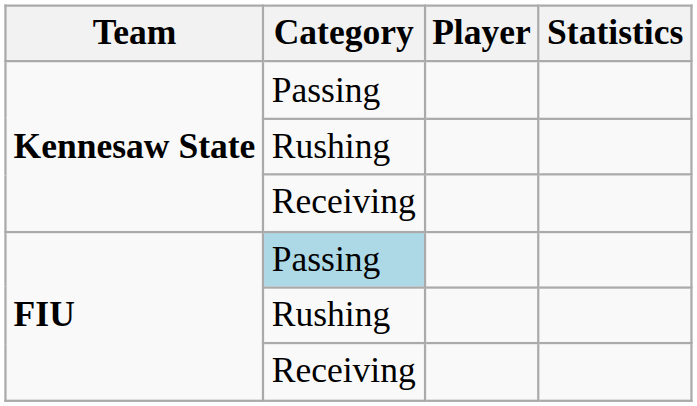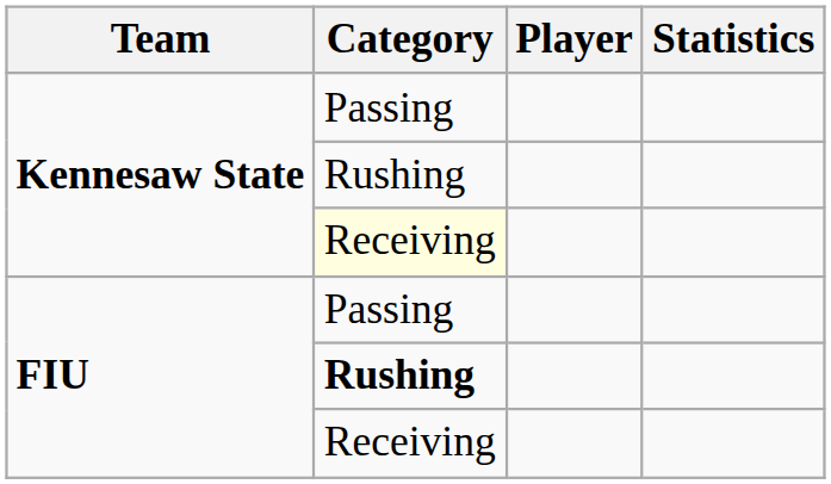Kennesaw State / Receiving | Category: no background -> lightyellow background
FIU / Passing | Category: lightblue background -> no background
FIU / Rushing | Category: normal -> bold
